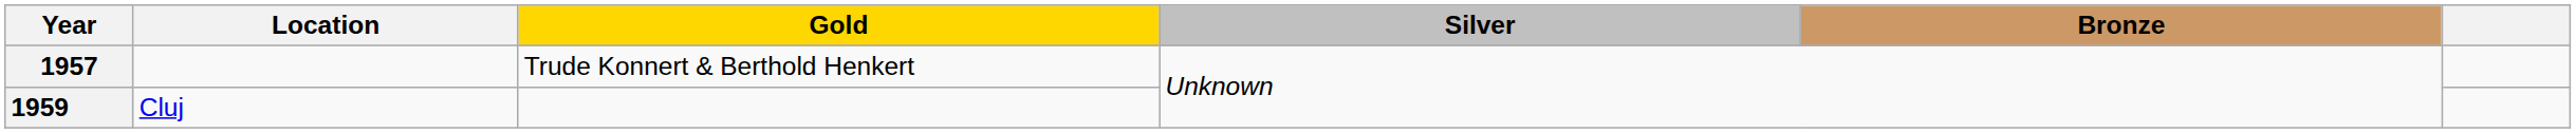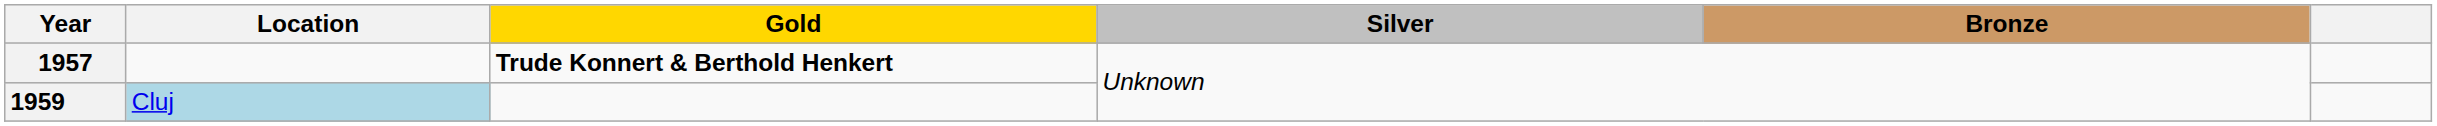1957 | Gold: normal -> bold
1959 | Location: no background -> lightblue background
